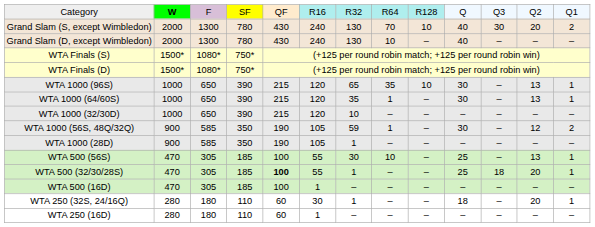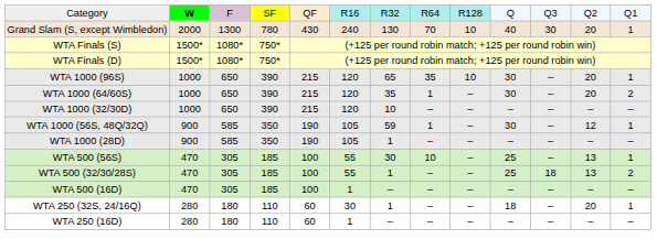Grand Slam (S, except Wimbledon) | column 13: 2 -> 1
- row: Grand Slam (D, except Wimbledon) | 2000 | 1300 | 780 | 430 | 240 | 130 | 10 | – | 40 | – | – | –
WTA 1000 (96S) | column 12: 13 -> 20
WTA 1000 (64/60S) | column 12: 13 -> 20
WTA 1000 (64/60S) | column 13: 1 -> 2
WTA 1000 (56S, 48Q/32Q) | column 13: 2 -> 1
WTA 500 (32/30/28S) | column 5: bold -> normal
WTA 500 (32/30/28S) | column 12: 20 -> 13
WTA 500 (32/30/28S) | column 13: 1 -> 2
